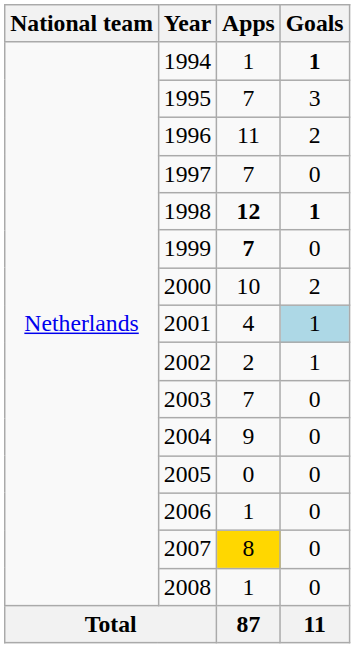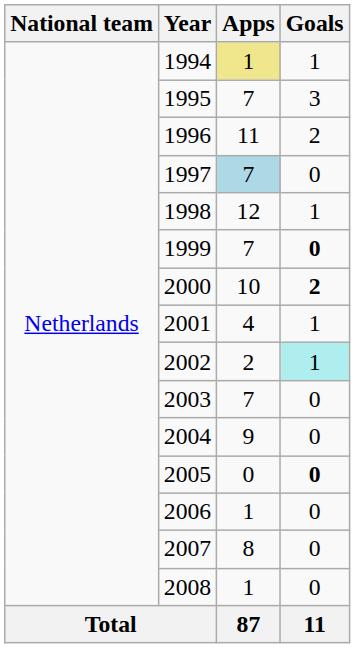1994 | Apps: no background -> khaki background
1994 | Goals: bold -> normal
1997 | Apps: no background -> lightblue background
1998 | Apps: bold -> normal
1998 | Goals: bold -> normal
1999 | Apps: bold -> normal
1999 | Goals: normal -> bold
2000 | Goals: normal -> bold
2001 | Goals: lightblue background -> no background
2002 | Goals: no background -> paleturquoise background
2005 | Goals: normal -> bold
2007 | Apps: gold background -> no background
